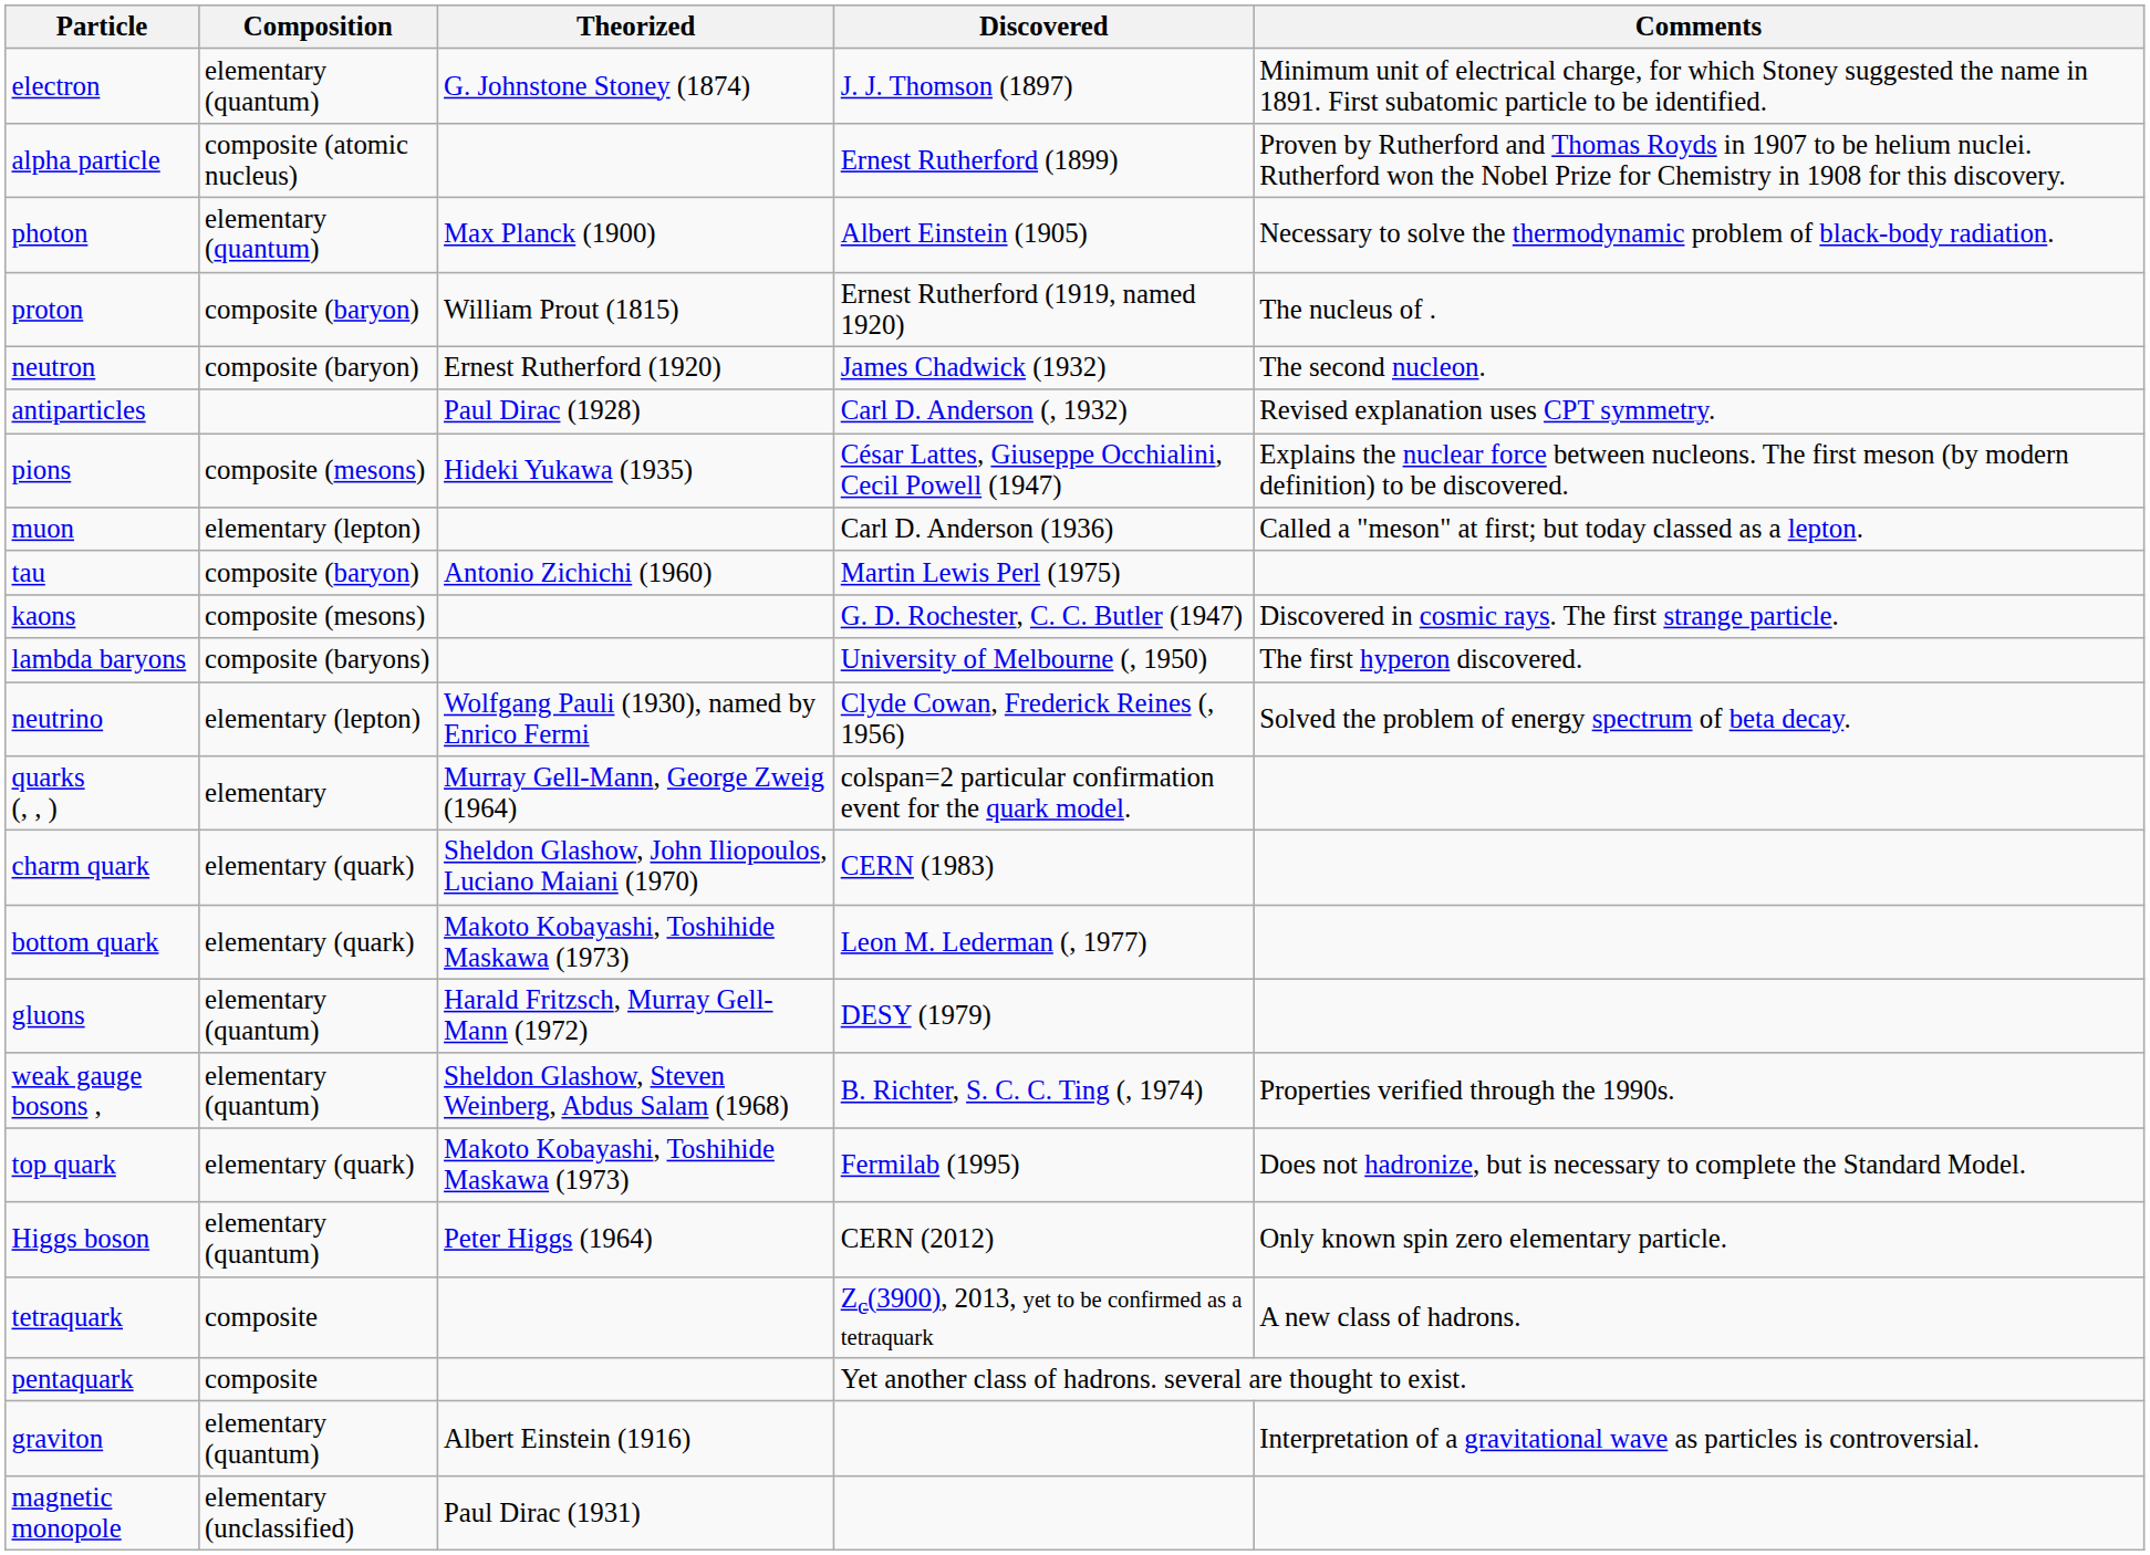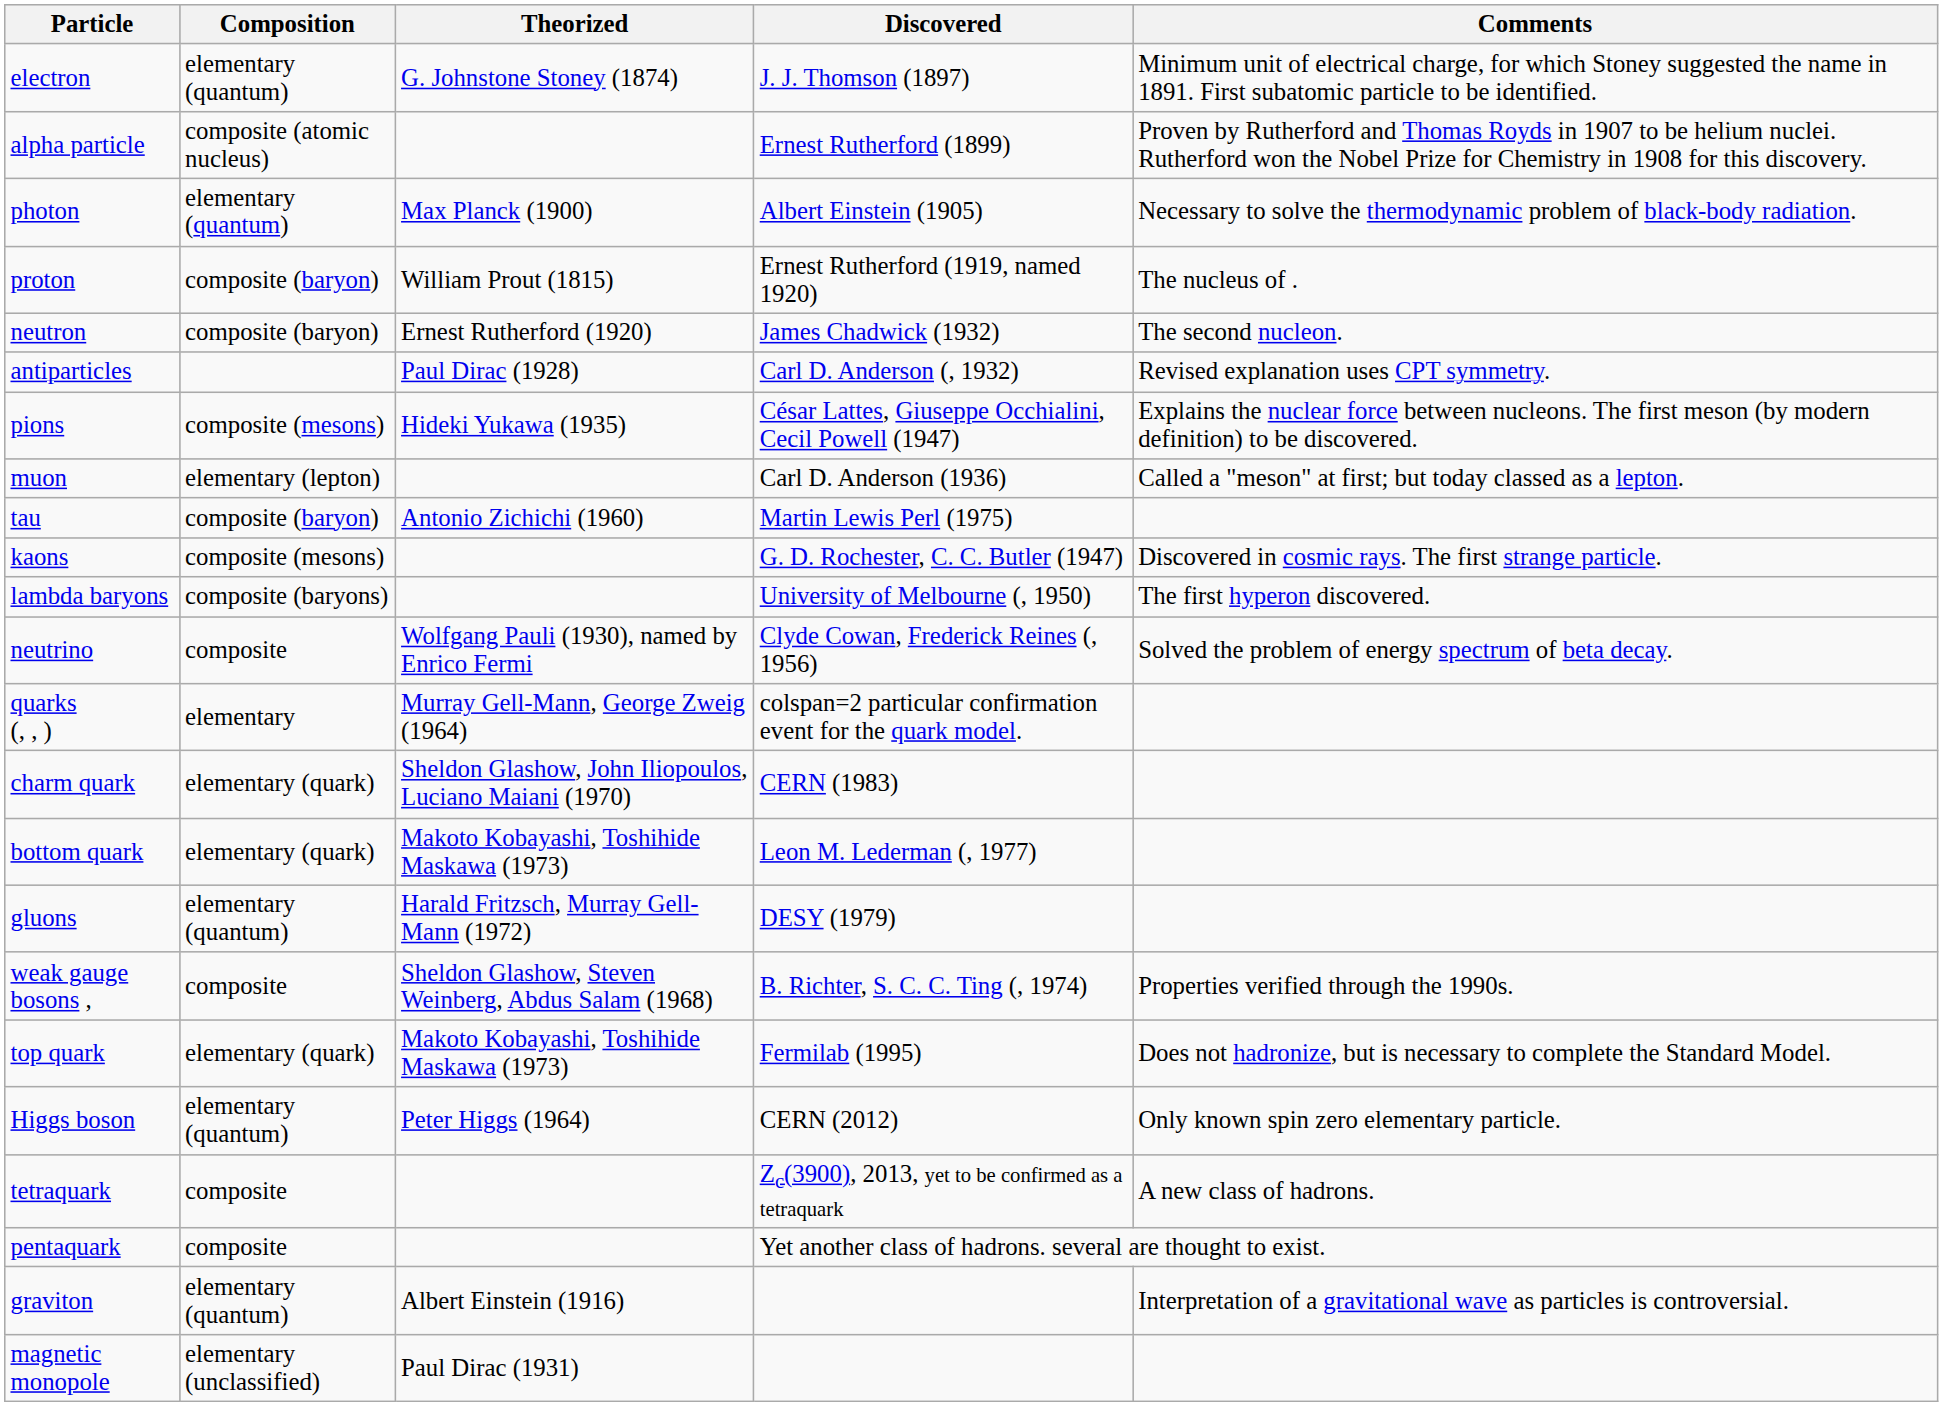neutrino | Composition: elementary (lepton) -> composite
weak gauge bosons , | Composition: elementary (quantum) -> composite
